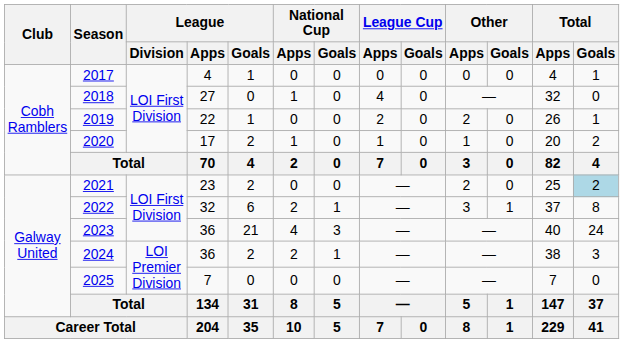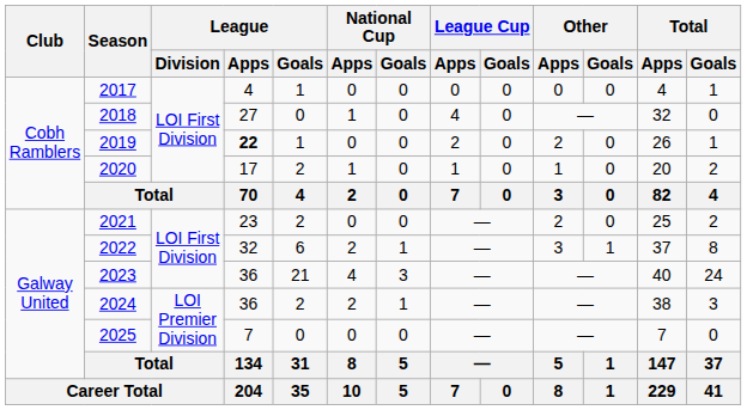2019 | League / Apps: normal -> bold
2021 | Total / Goals: lightblue background -> no background
